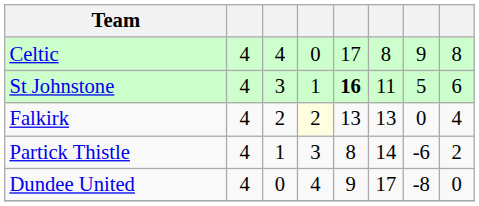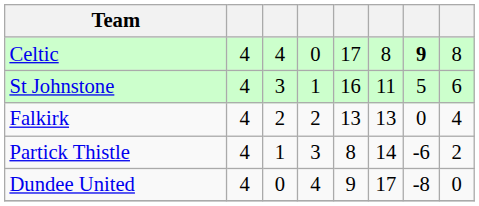Celtic | column 7: normal -> bold
St Johnstone | column 5: bold -> normal
Falkirk | column 4: lightyellow background -> no background
